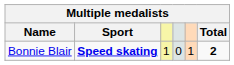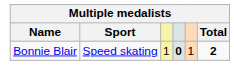Bonnie Blair | Sport: bold -> normal
Bonnie Blair | column 4: normal -> bold
